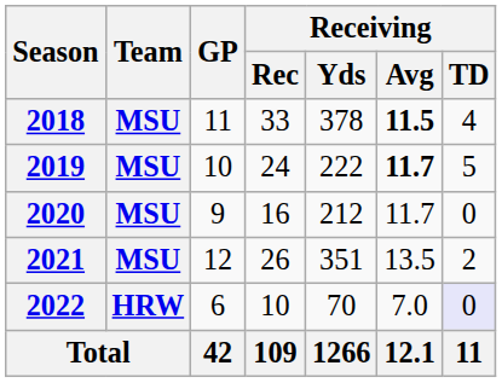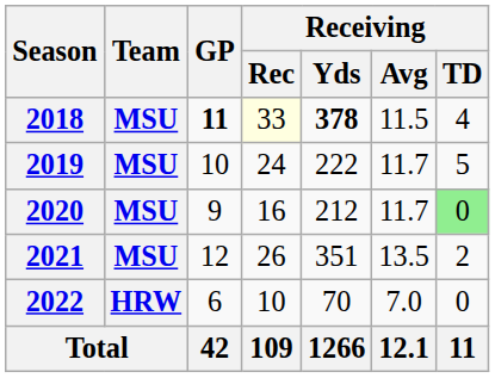2018 | GP: normal -> bold
2018 | Receiving / Rec: no background -> lightyellow background
2018 | Receiving / Yds: normal -> bold
2018 | Receiving / Avg: bold -> normal
2019 | Receiving / Avg: bold -> normal
2020 | Receiving / TD: no background -> lightgreen background
2022 | Receiving / TD: lavender background -> no background
